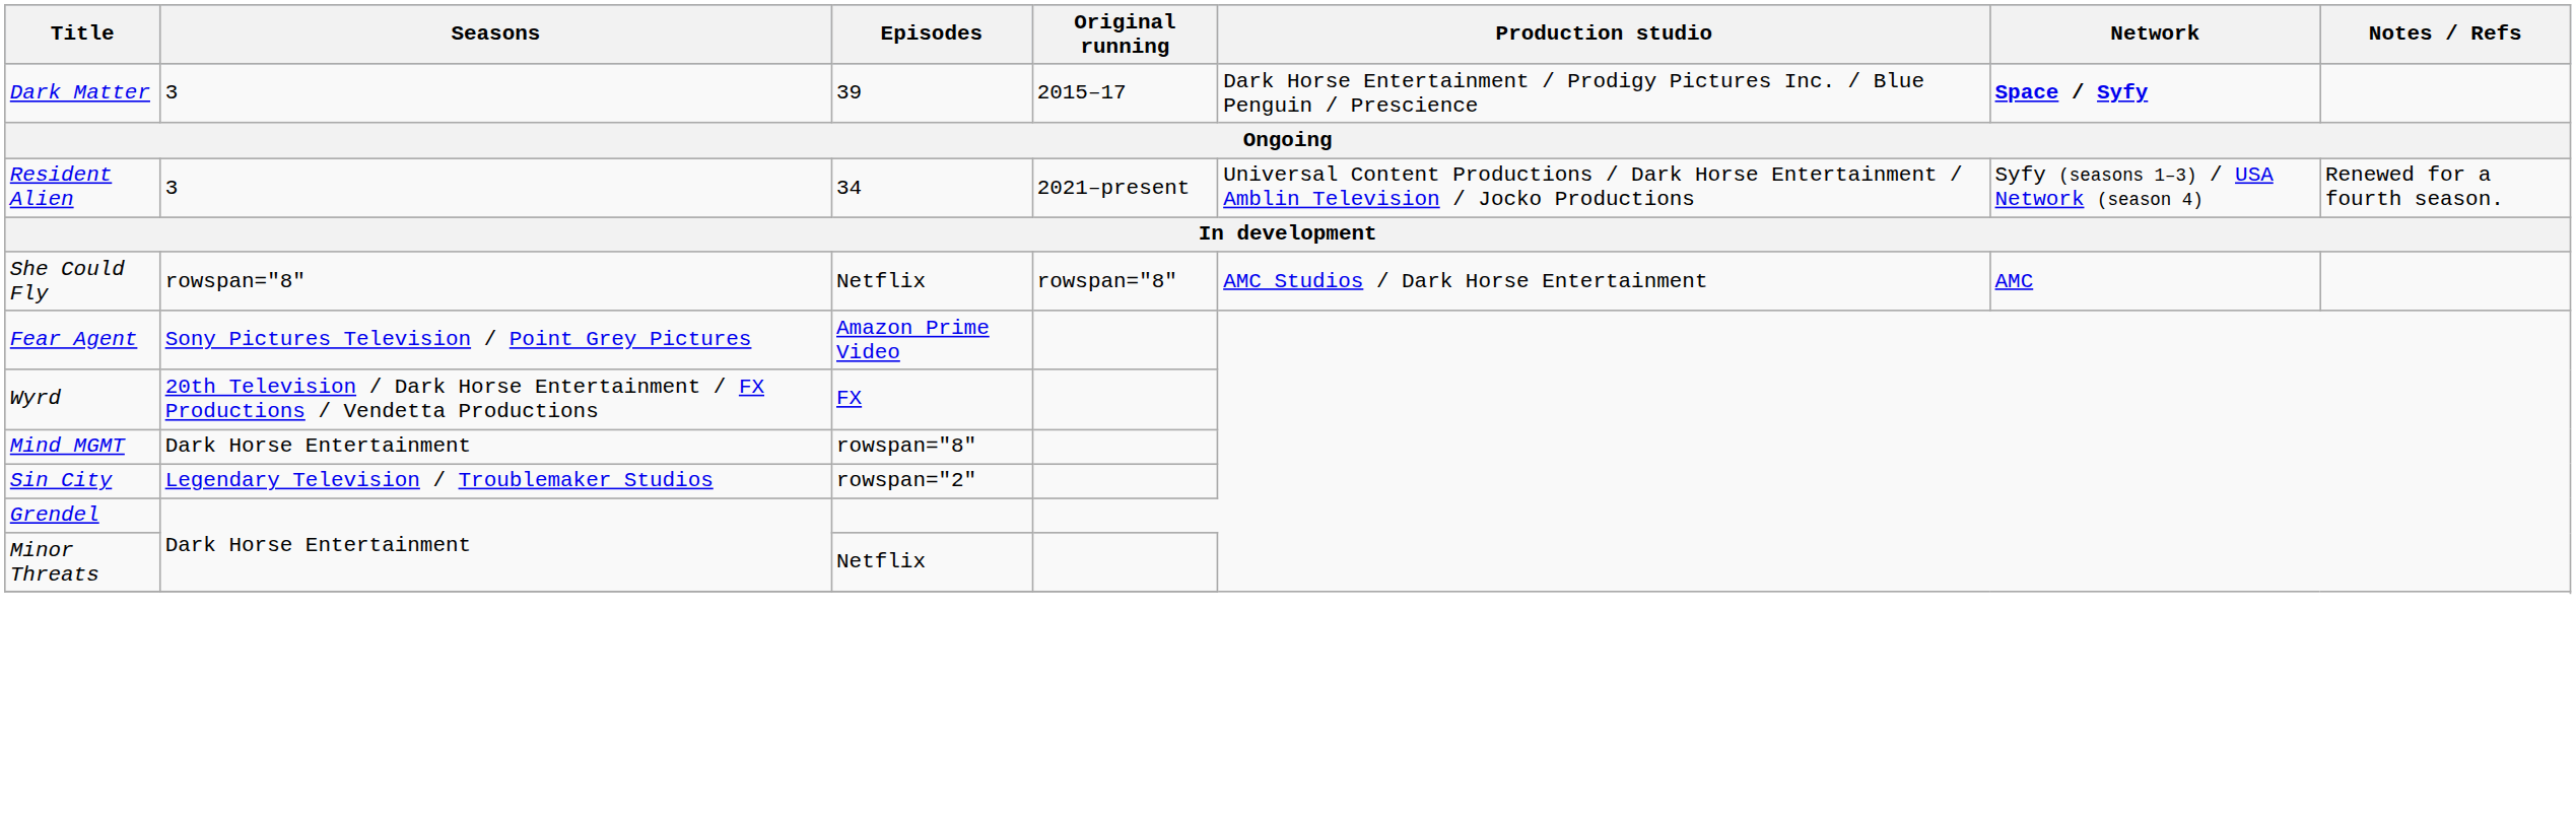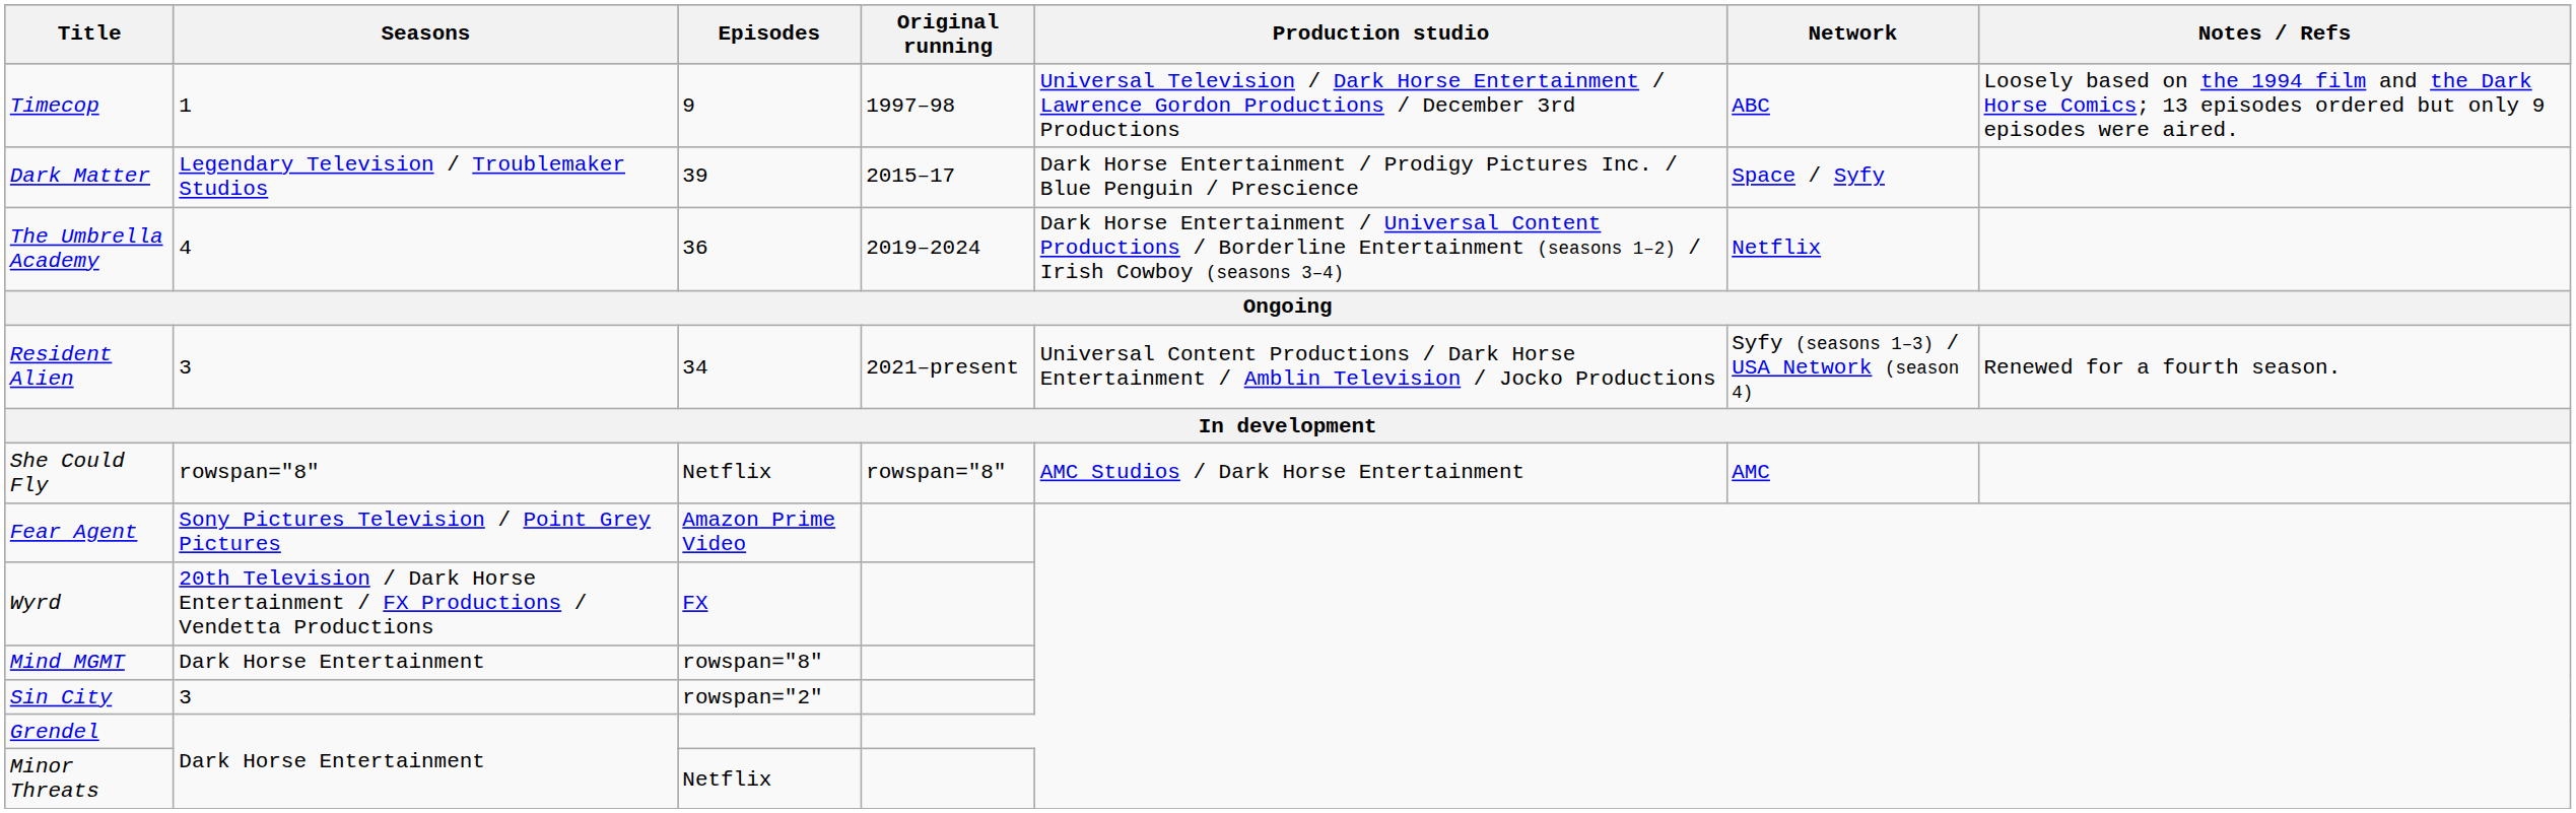+ row: Timecop | 1 | 9 | 1997–98 | Universal Television / Dark Horse Entertainment / Lawrence Gordon Productions / December 3rd Productions | ABC | Loosely based on the 1994 film and the Dark Horse Comics; 13 episodes ordered but only 9 episodes were aired.
Dark Matter | Seasons: 3 -> Legendary Television / Troublemaker Studios
Dark Matter | Network: bold -> normal
+ row: The Umbrella Academy | 4 | 36 | 2019–2024 | Dark Horse Entertainment / Universal Content Productions / Borderline Entertainment (seasons 1–2) / Irish Cowboy (seasons 3–4) | Netflix
Sin City | Seasons: Legendary Television / Troublemaker Studios -> 3
